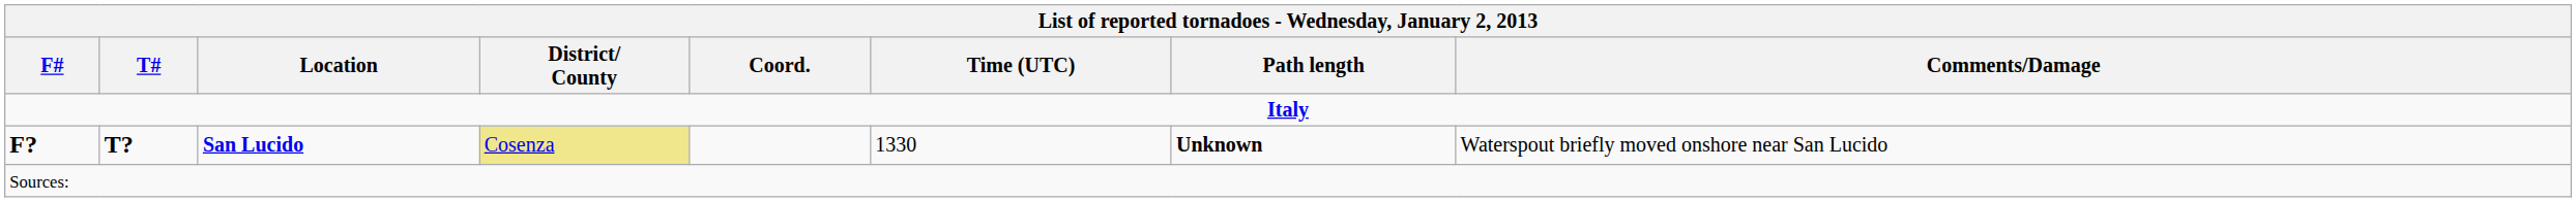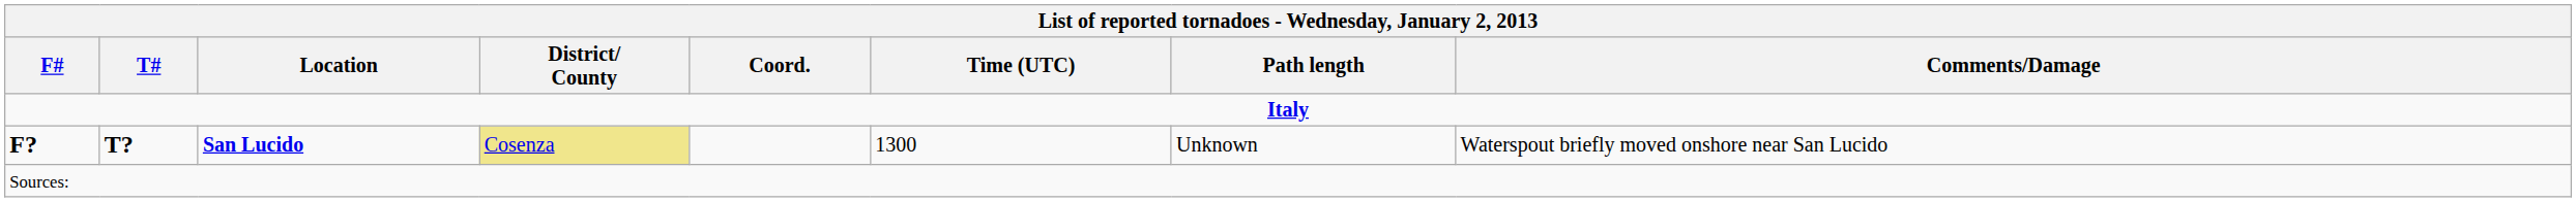F? | Time (UTC): 1330 -> 1300
F? | Path length: bold -> normal
